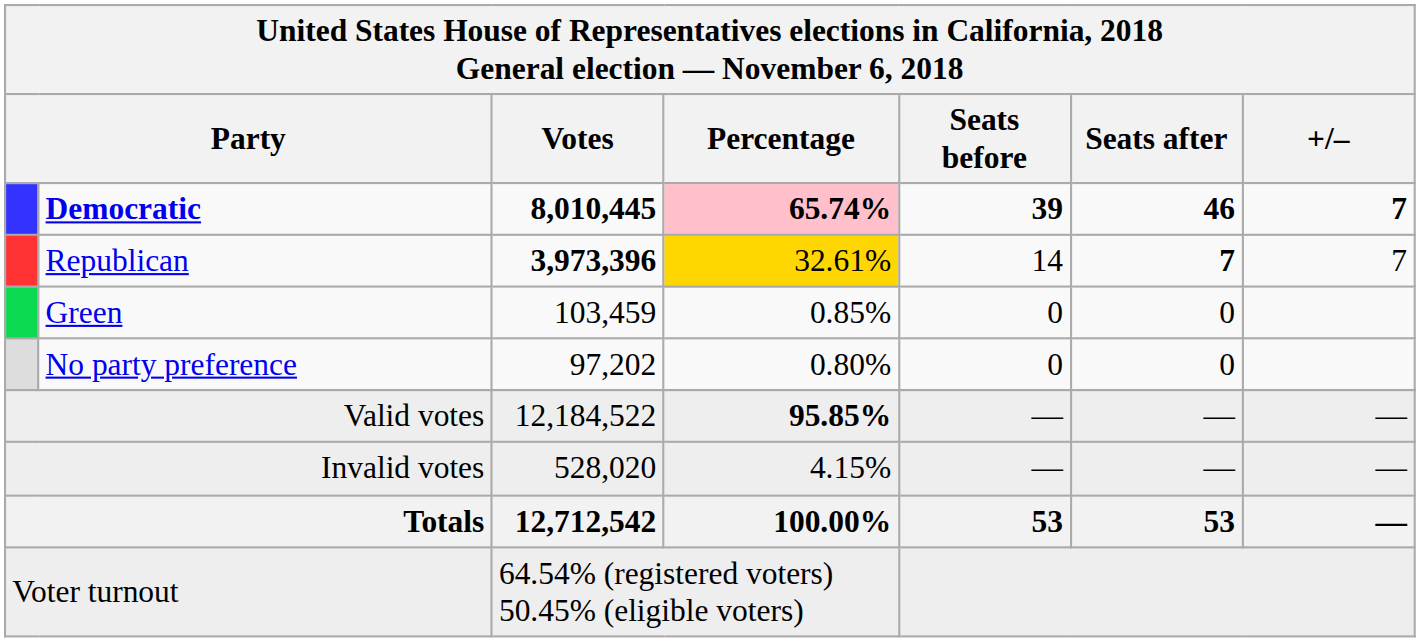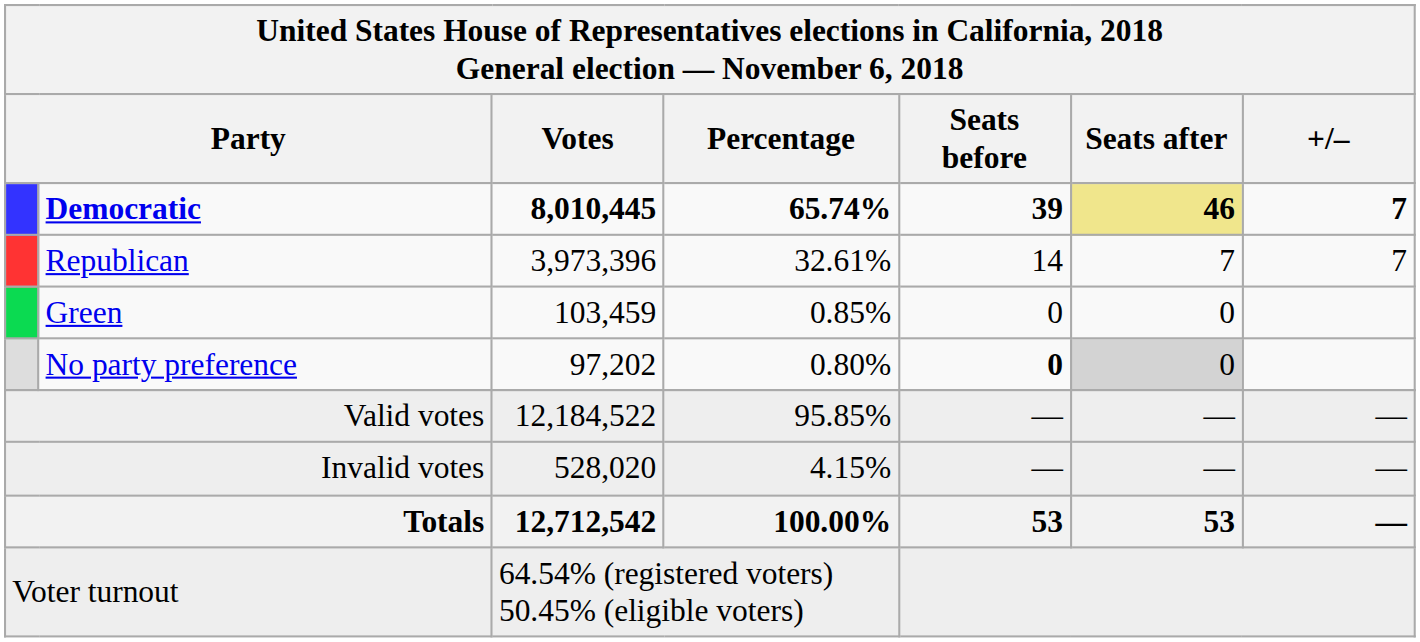Democratic | Percentage: pink background -> no background
Democratic | Seats after: no background -> khaki background
Republican | Votes: bold -> normal
Republican | Percentage: gold background -> no background
Republican | Seats after: bold -> normal
No party preference | Seats before: normal -> bold
No party preference | Seats after: no background -> lightgrey background
Valid votes | Percentage: bold -> normal
